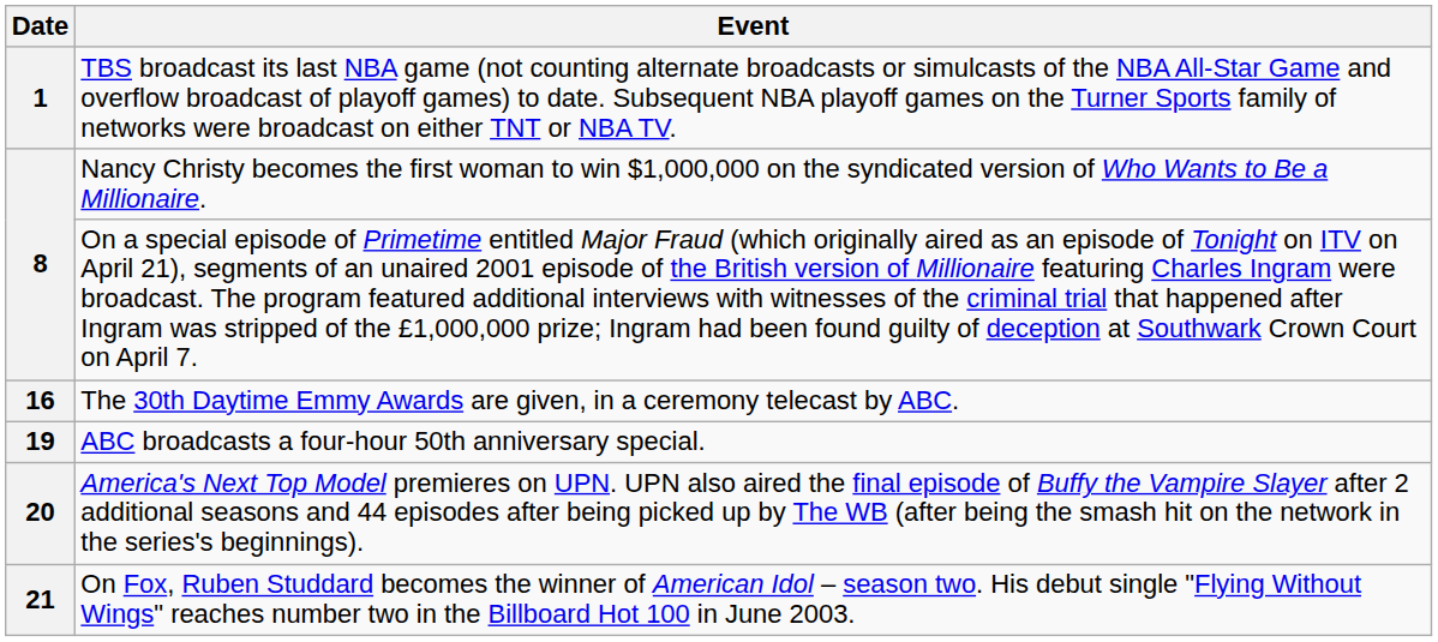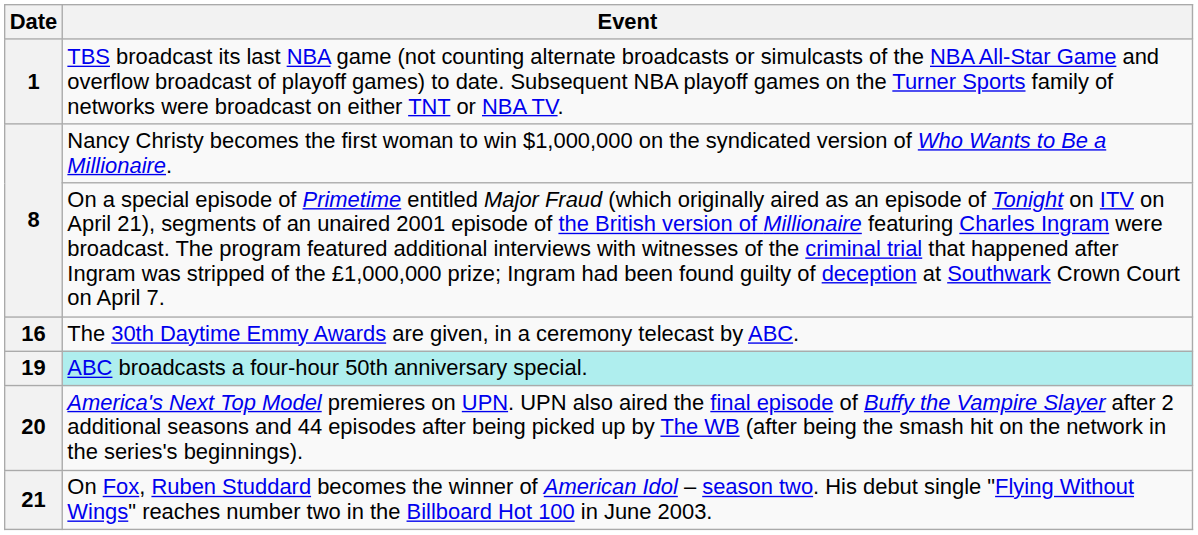ABC broadcasts a four-hour 50th anniversary special. | Event: no background -> paleturquoise background
